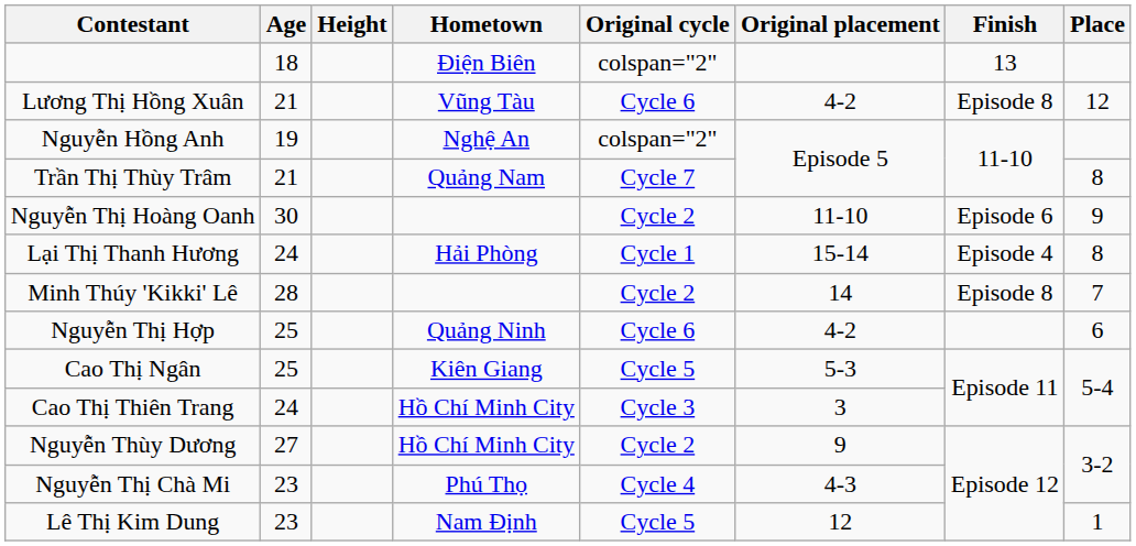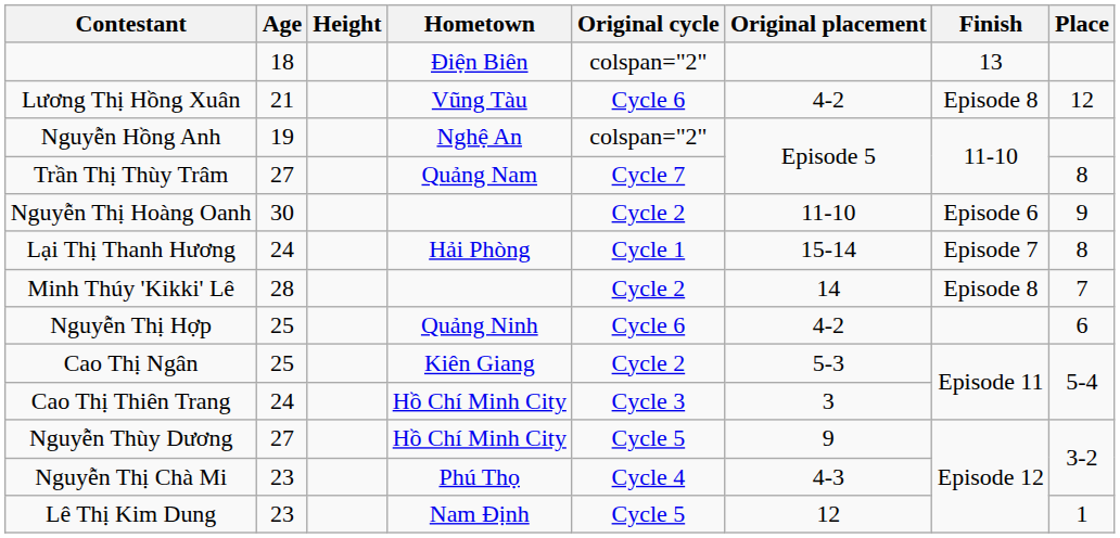Trần Thị Thùy Trâm | Age: 21 -> 27
Lại Thị Thanh Hương | Finish: Episode 4 -> Episode 7
Cao Thị Ngân | Original cycle: Cycle 5 -> Cycle 2
Nguyễn Thùy Dương | Original cycle: Cycle 2 -> Cycle 5
